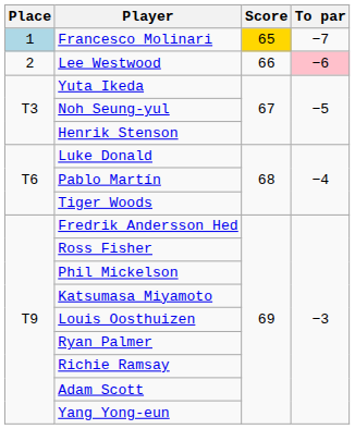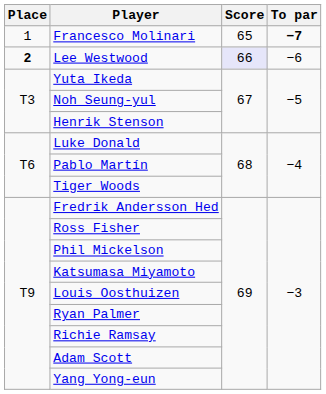Francesco Molinari | Place: lightblue background -> no background
Francesco Molinari | Score: gold background -> no background
Francesco Molinari | To par: normal -> bold
Lee Westwood | Place: normal -> bold
Lee Westwood | Score: no background -> lavender background
Lee Westwood | To par: pink background -> no background
